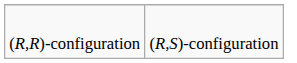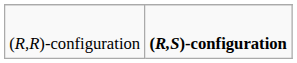(R,R)-configuration | column 2: normal -> bold
